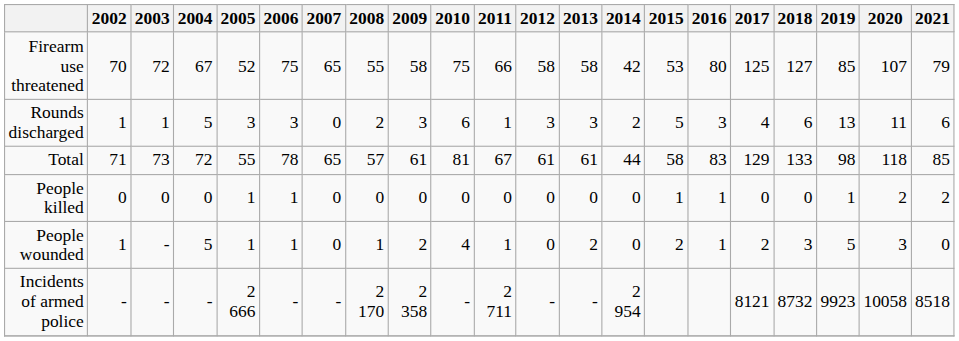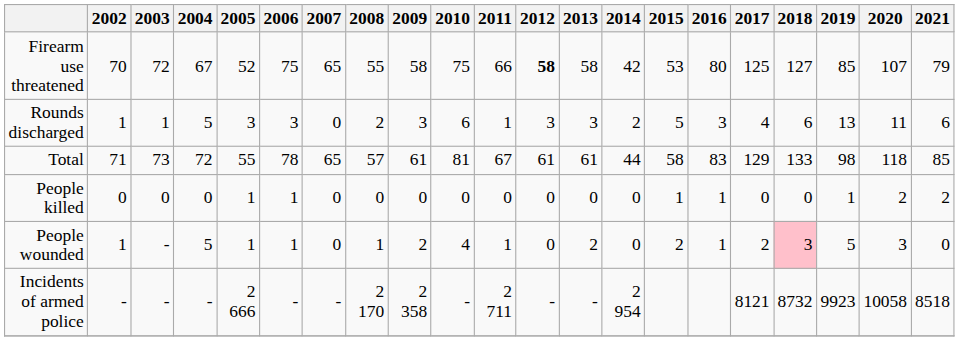Firearm use threatened | 2012: normal -> bold
People wounded | 2018: no background -> pink background
